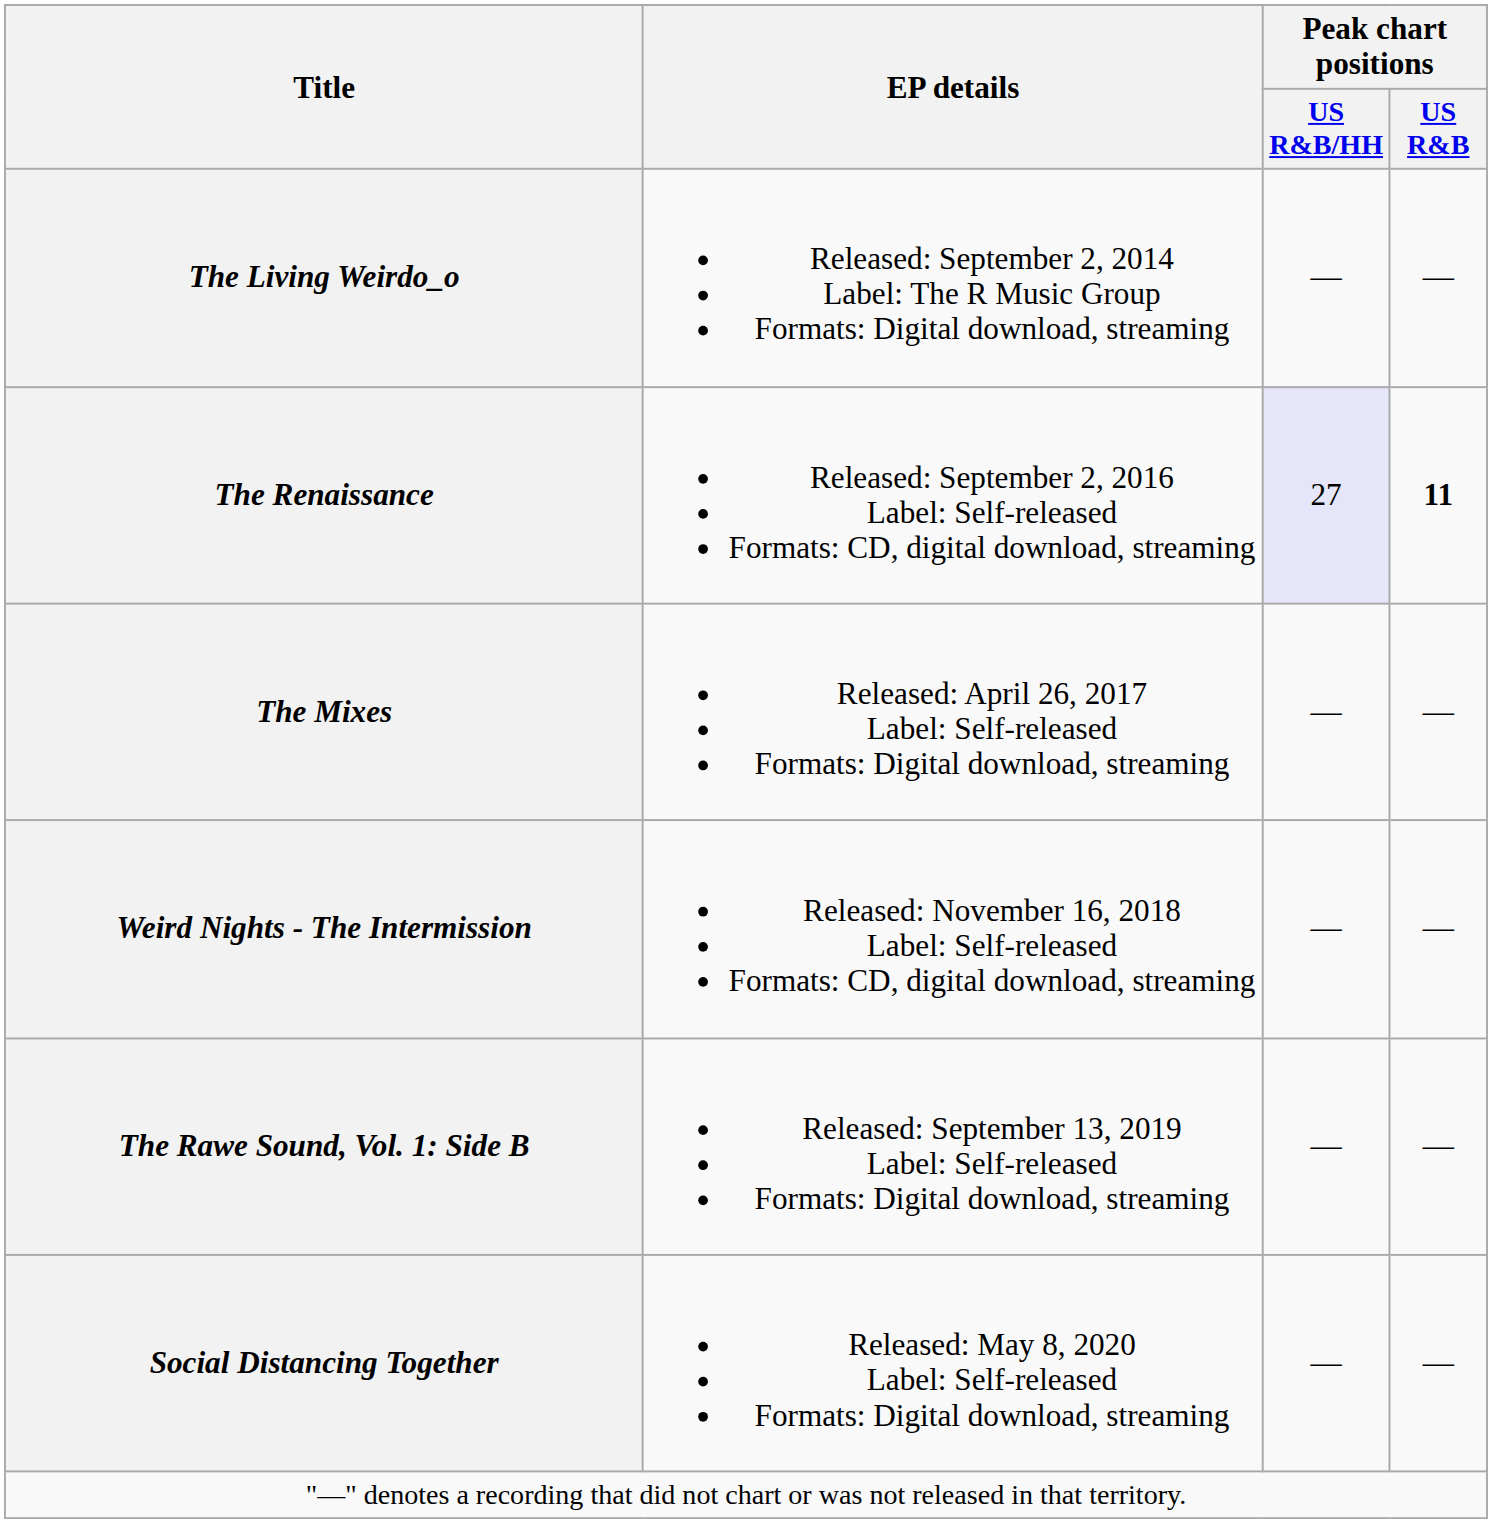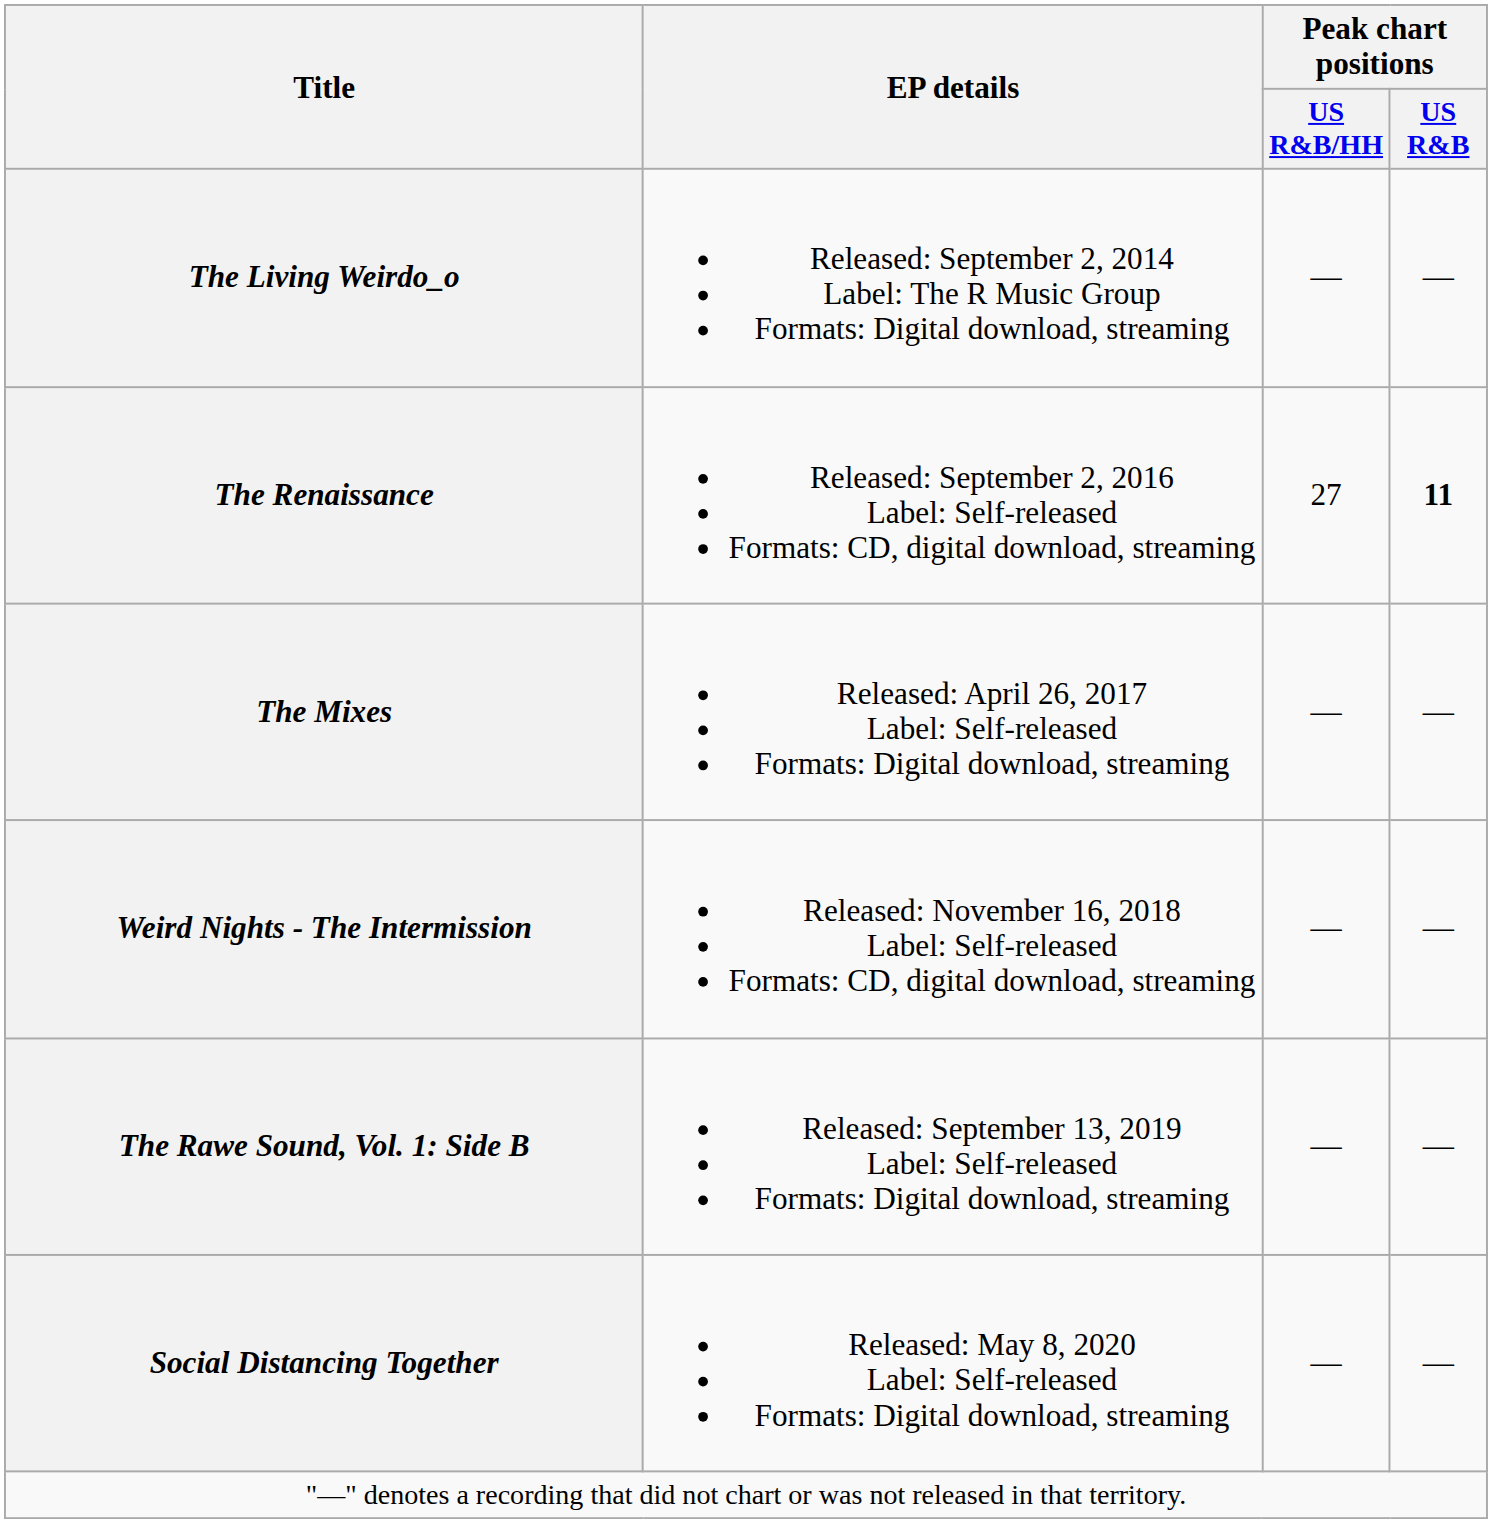The Renaissance | Peak chart positions / US R&B/HH: lavender background -> no background
